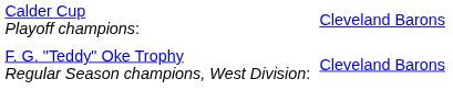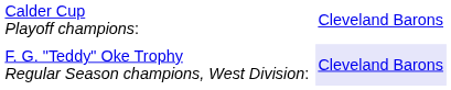row 2 | column 2: no background -> lavender background
